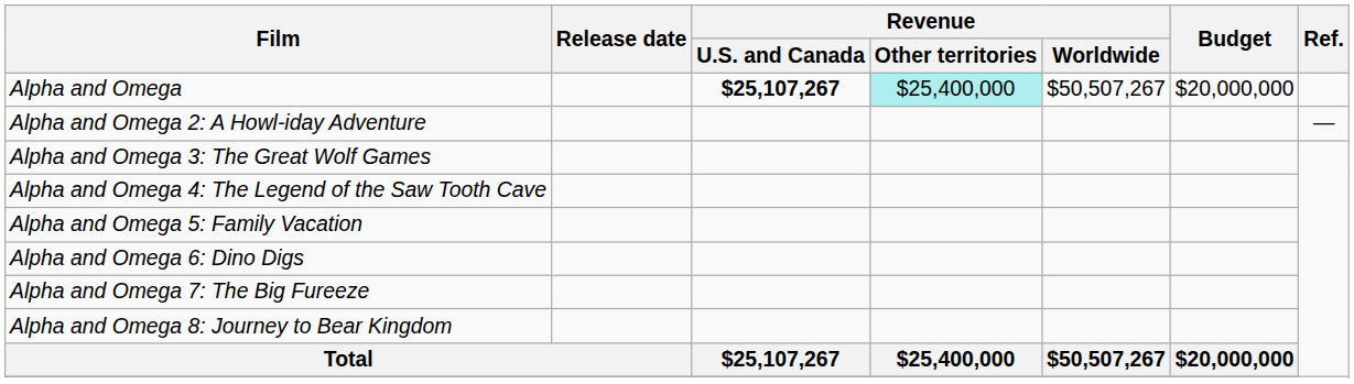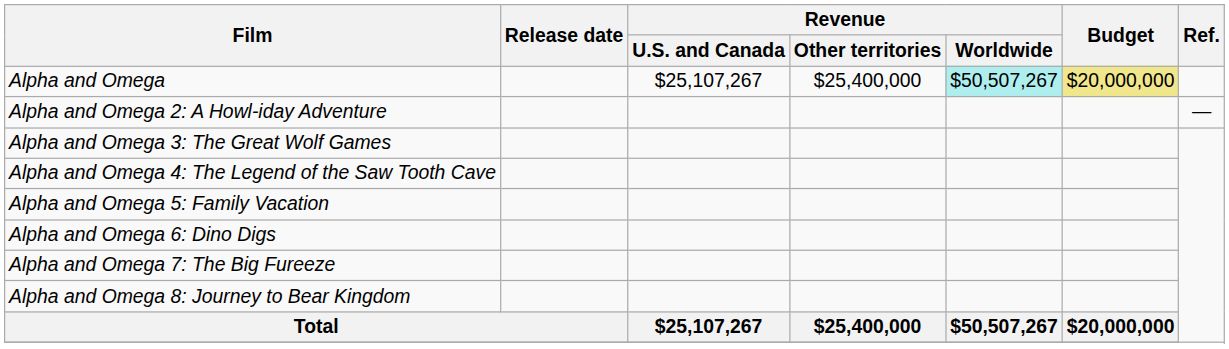Alpha and Omega | Revenue / U.S. and Canada: bold -> normal
Alpha and Omega | Revenue / Other territories: paleturquoise background -> no background
Alpha and Omega | Revenue / Worldwide: no background -> paleturquoise background
Alpha and Omega | Budget: no background -> khaki background
